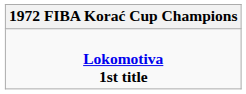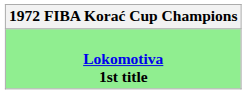row 2 | column 1: no background -> lightgreen background
